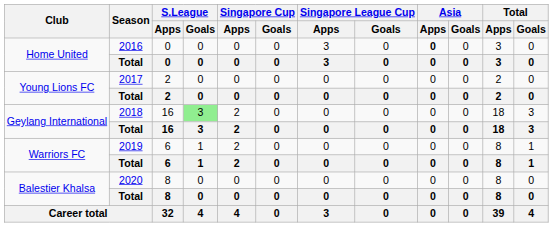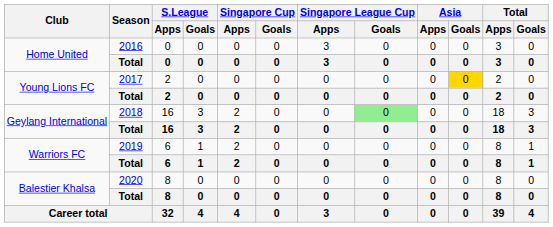Home United / 2016 | Asia / Apps: bold -> normal
Young Lions FC / 2017 | Asia / Goals: no background -> gold background
Geylang International / 2018 | S.League / Goals: lightgreen background -> no background
Geylang International / 2018 | Singapore League Cup / Goals: no background -> lightgreen background
